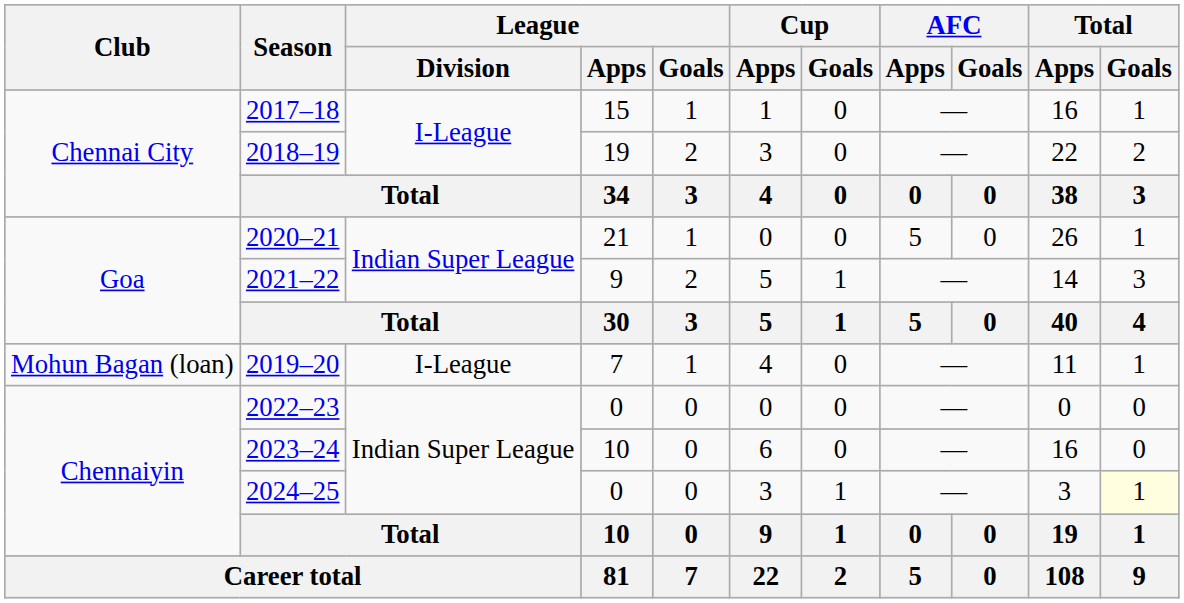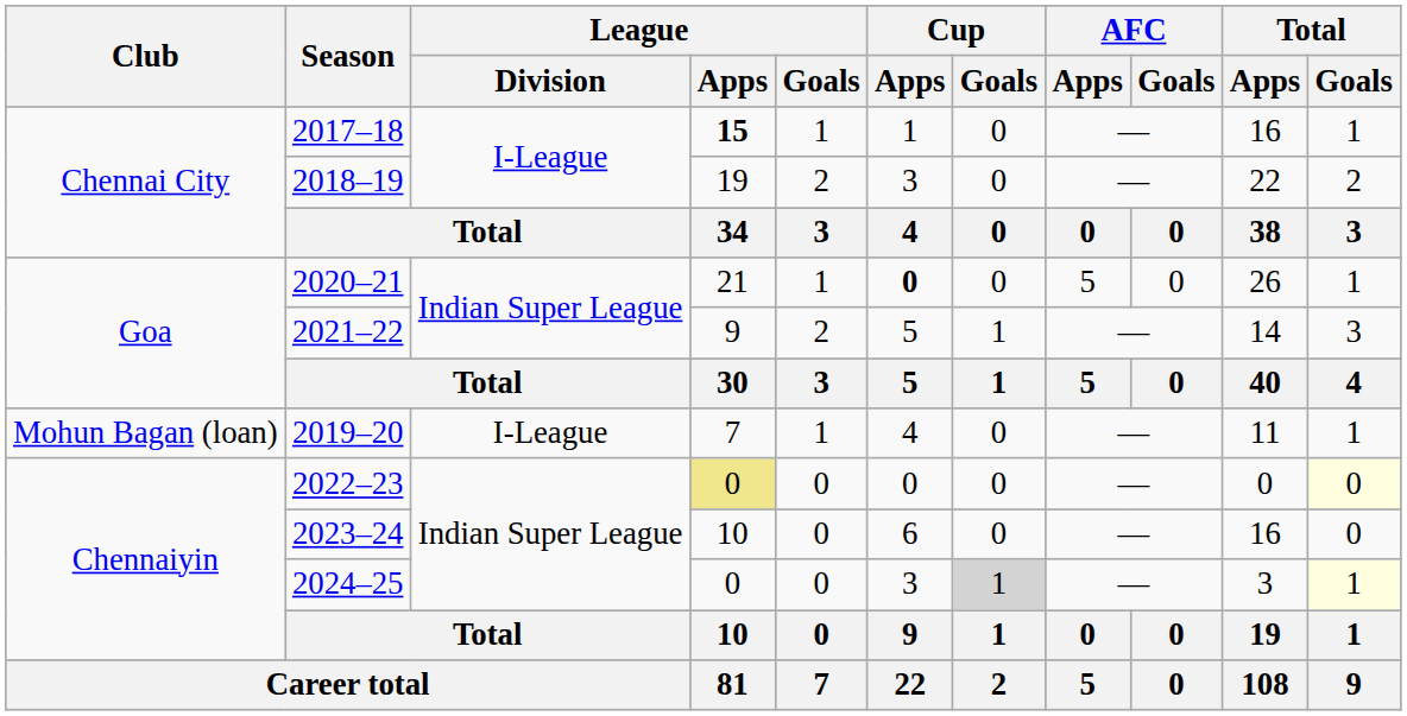2017–18 | League / Apps: normal -> bold
2020–21 | Cup / Apps: normal -> bold
2022–23 | League / Apps: no background -> khaki background
2022–23 | Total / Goals: no background -> lightyellow background
2024–25 | Cup / Goals: no background -> lightgrey background
